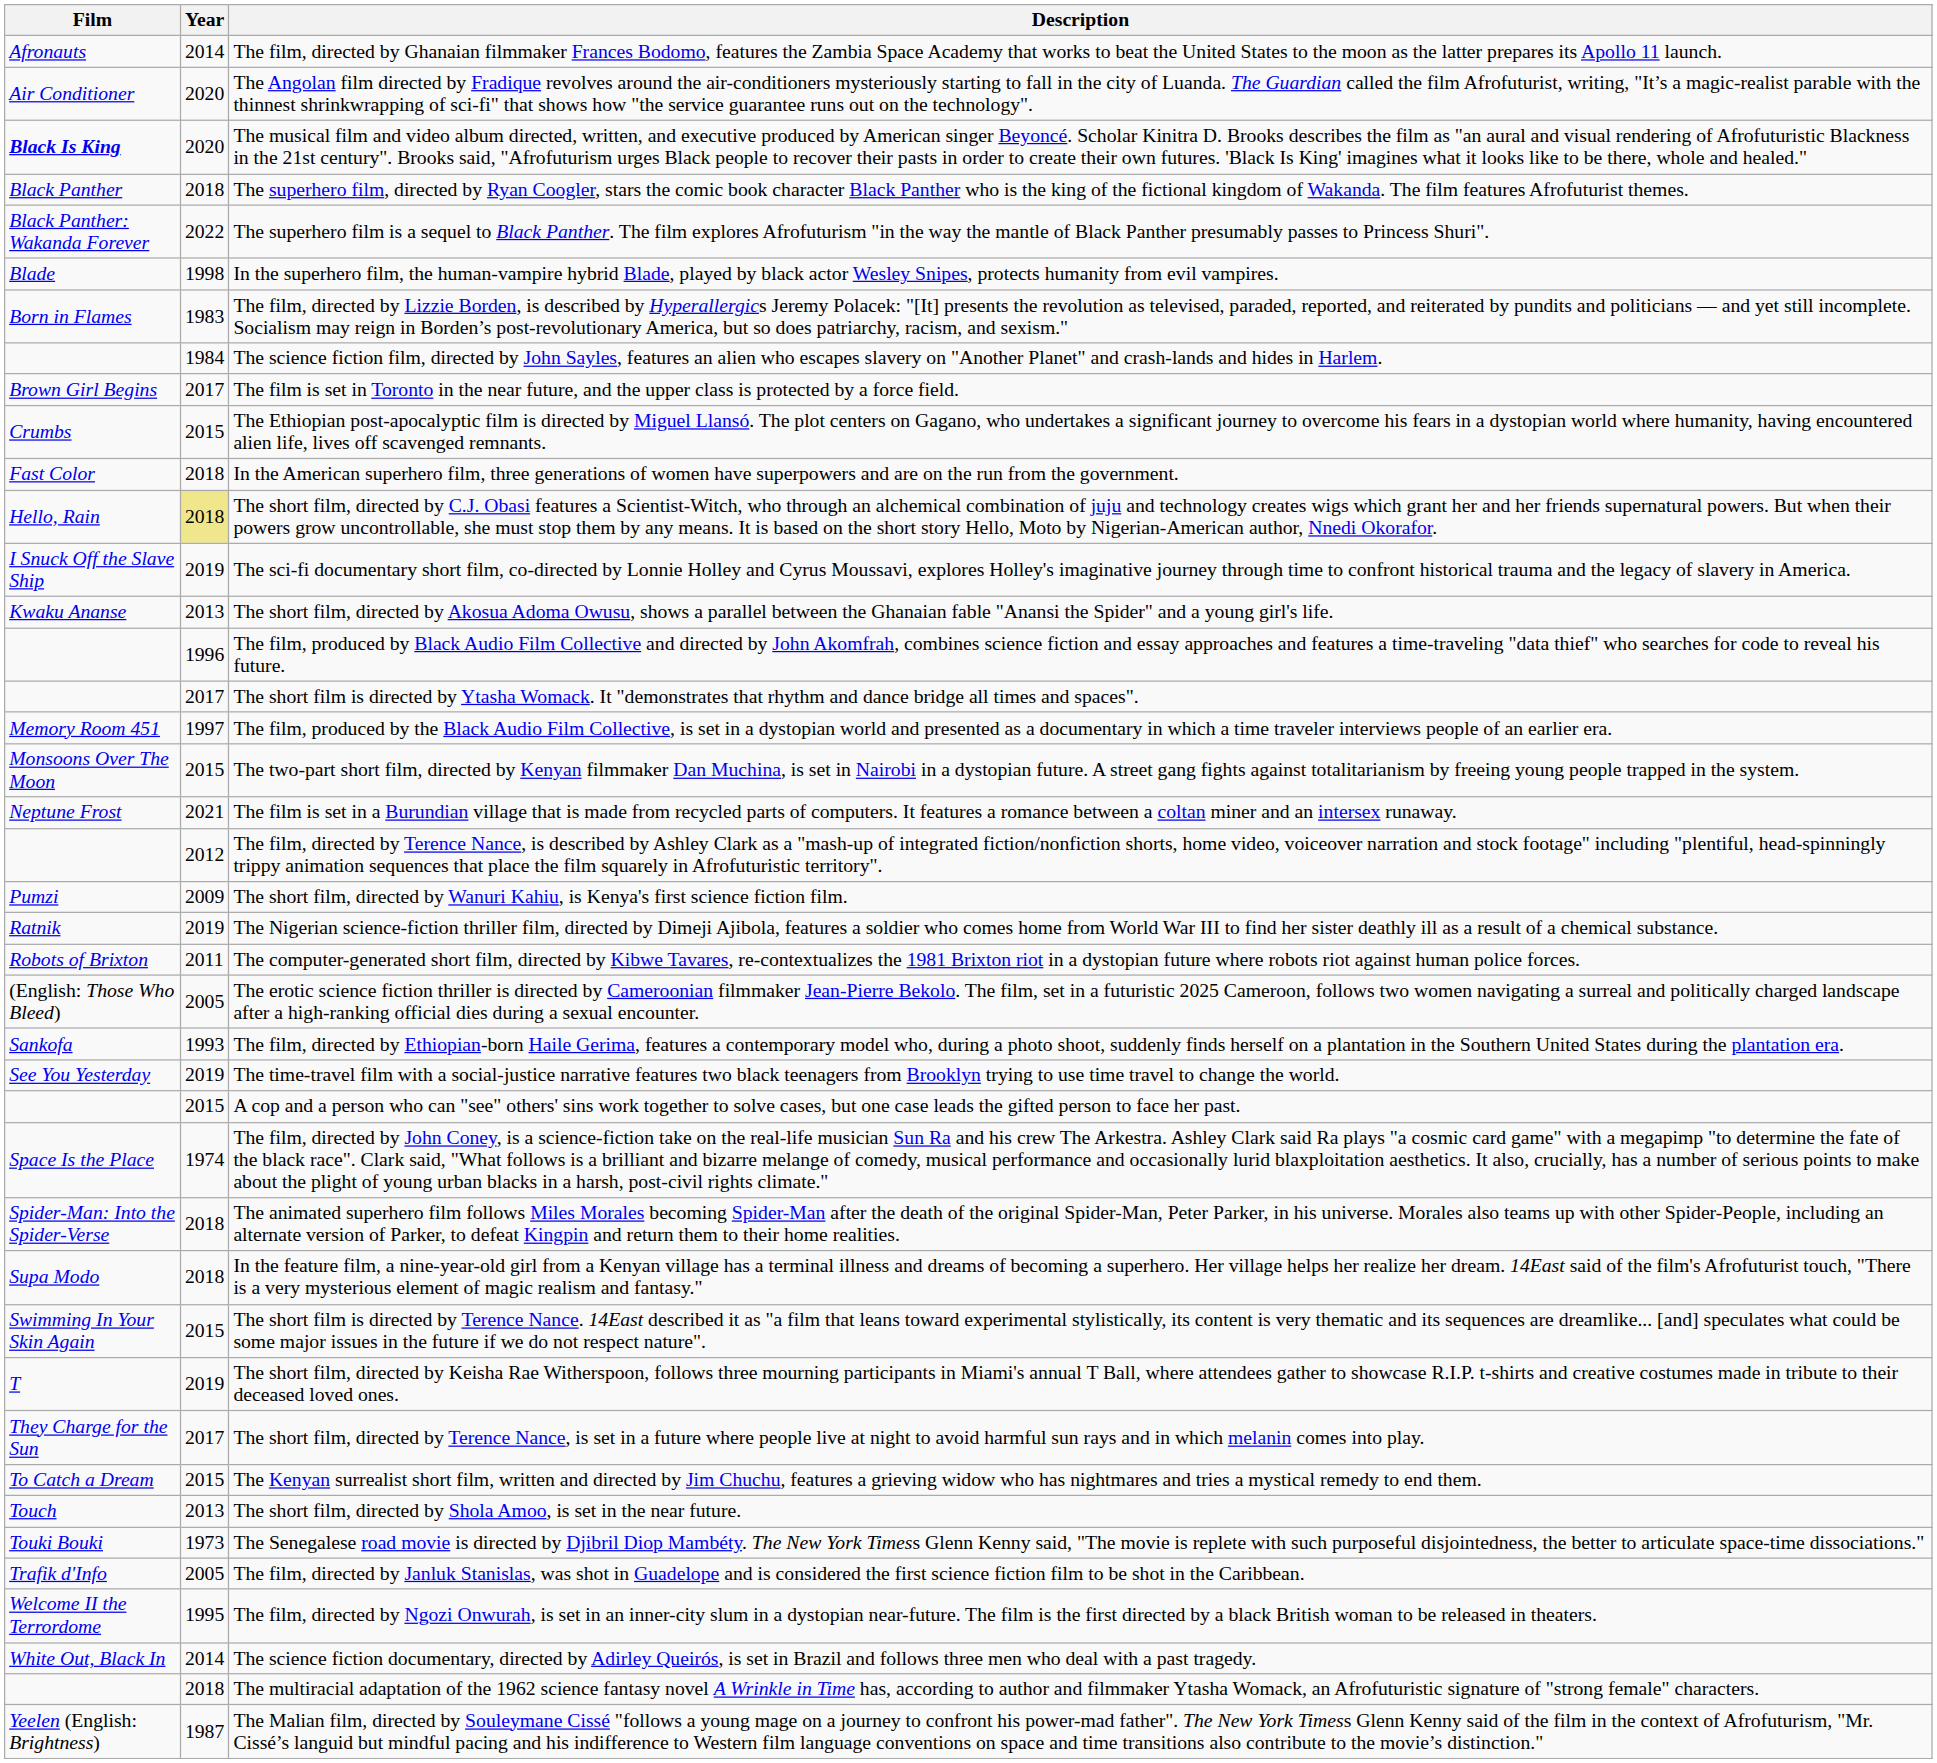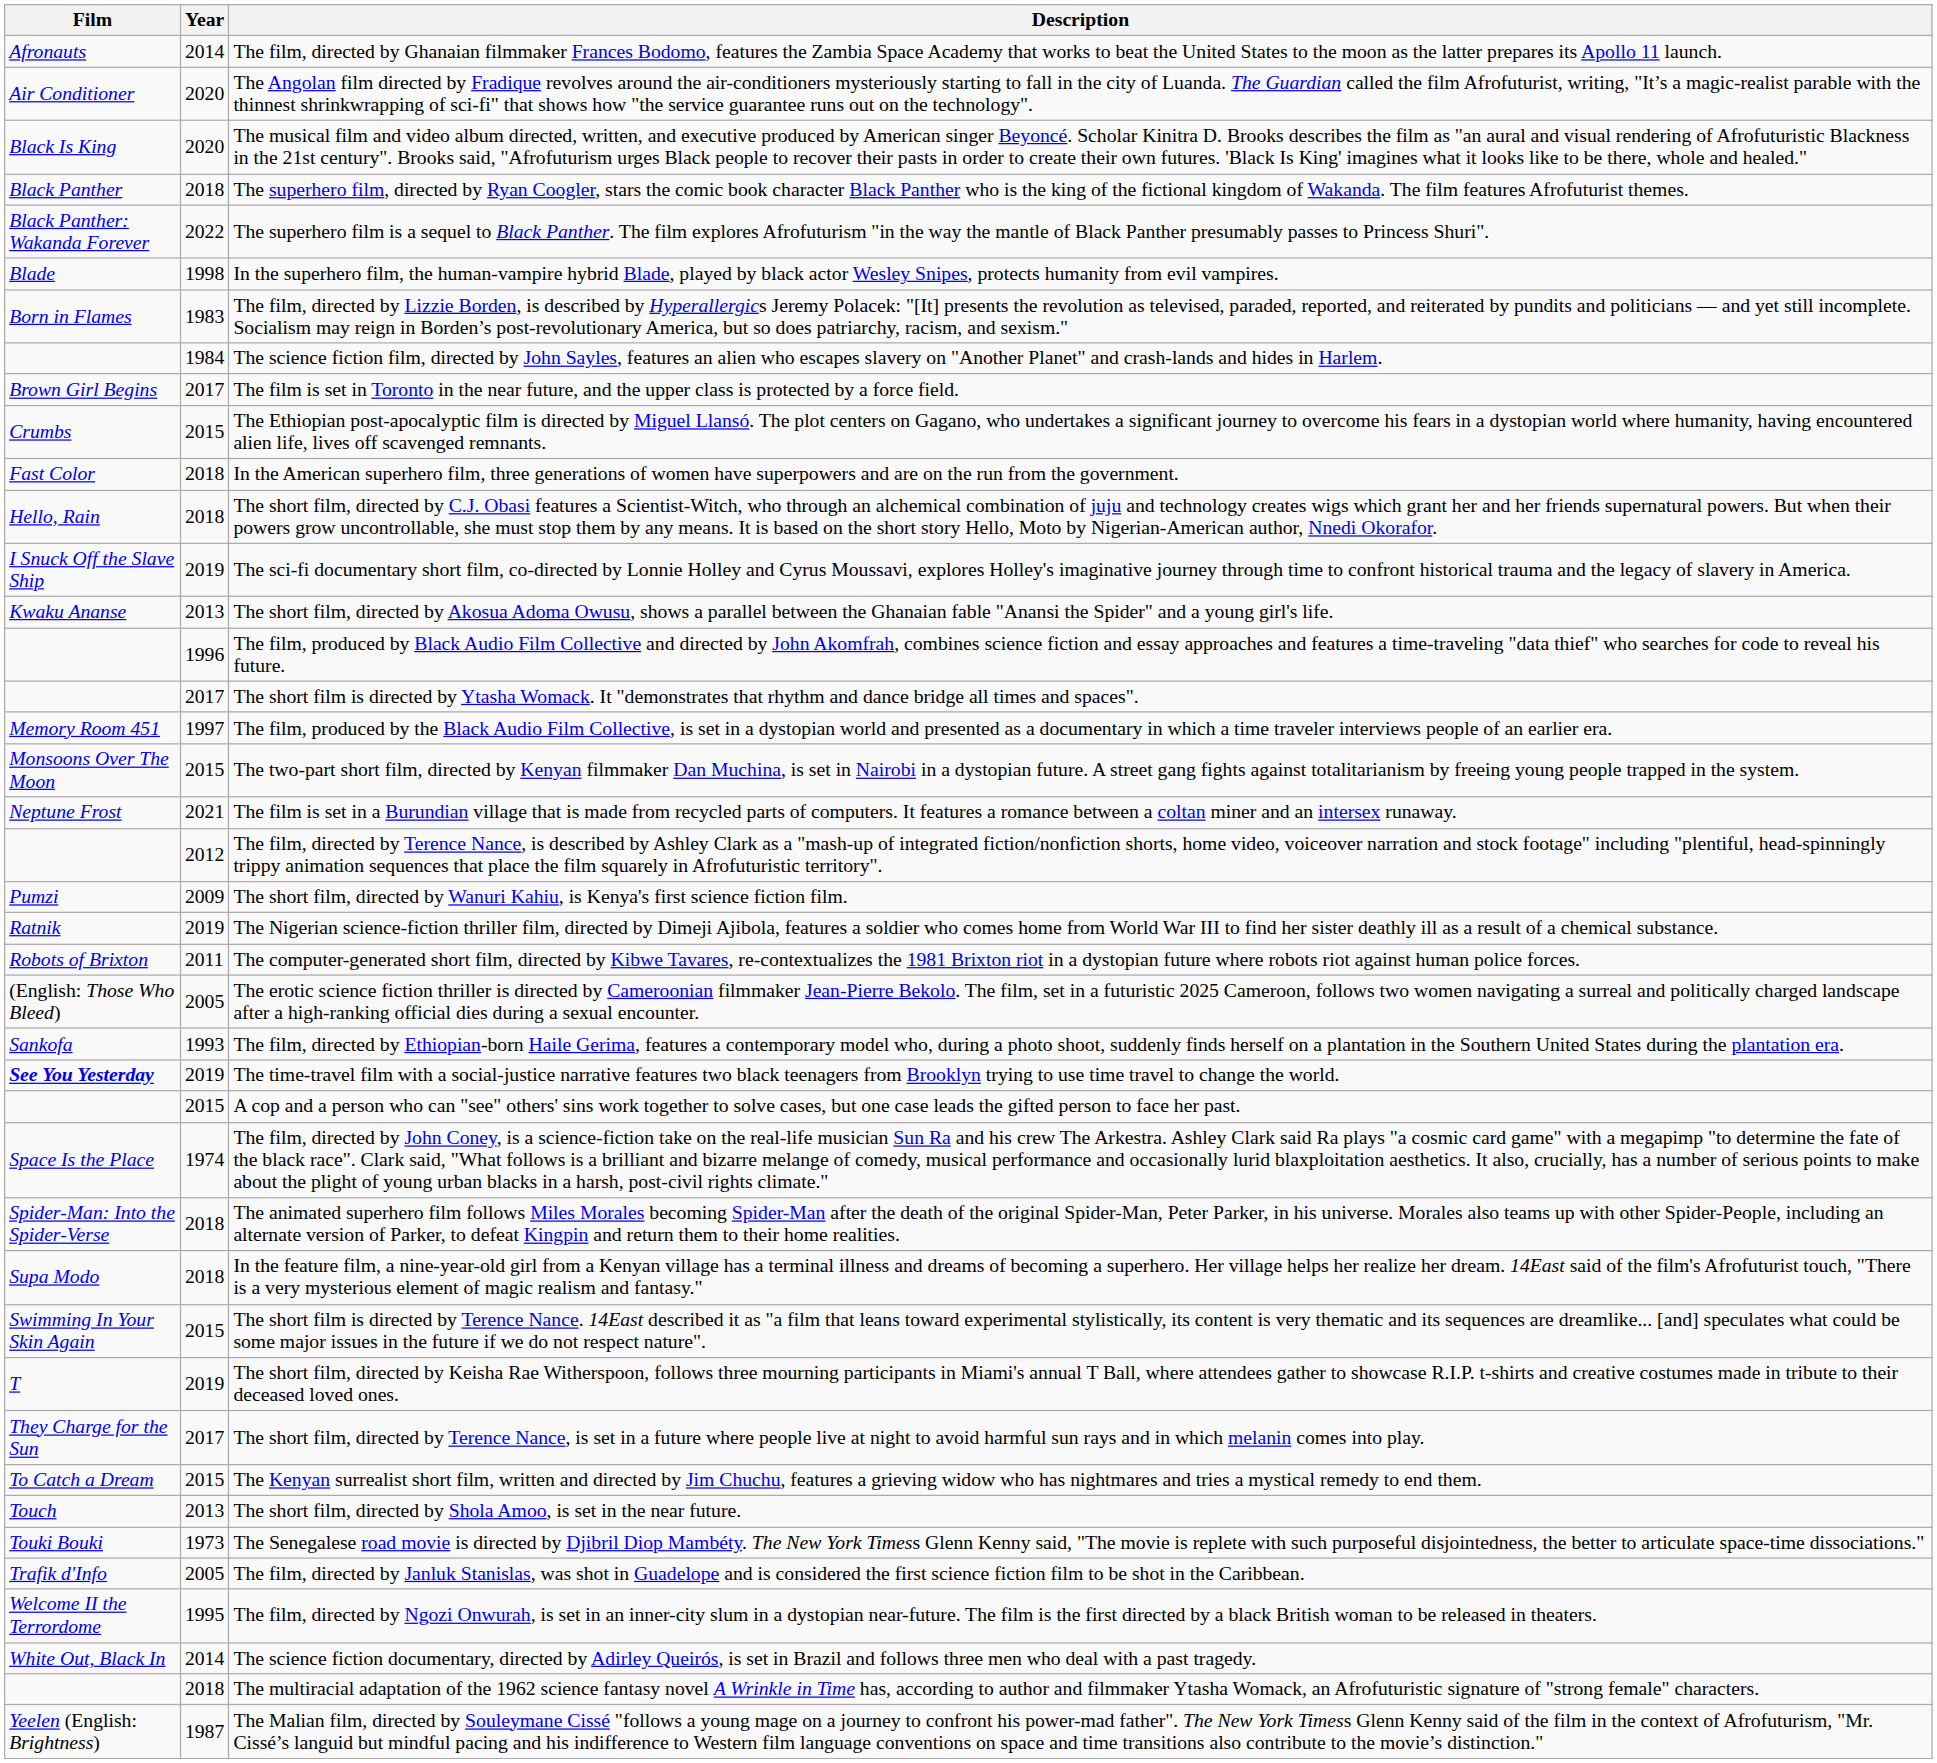row 4 | Film: bold -> normal
row 13 | Year: khaki background -> no background
row 27 | Film: normal -> bold
